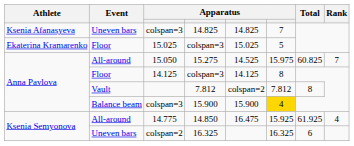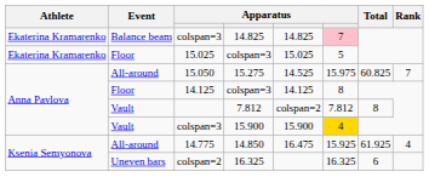colspan=3 / 14.825 | Athlete: Ksenia Afanasyeva -> Ekaterina Kramarenko
colspan=3 / 14.825 | Event: Uneven bars -> Balance beam
colspan=3 / 14.825 | column 6: no background -> pink background
colspan=3 / 15.900 | Event: Balance beam -> Vault
